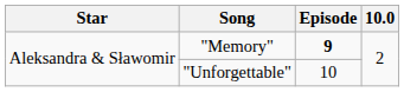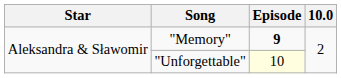"Unforgettable" | Episode: no background -> lightyellow background
